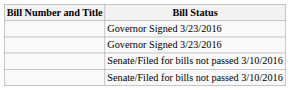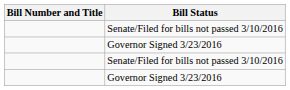row 2 | Bill Status: Governor Signed 3/23/2016 -> Senate/Filed for bills not passed 3/10/2016
row 5 | Bill Status: Senate/Filed for bills not passed 3/10/2016 -> Governor Signed 3/23/2016
